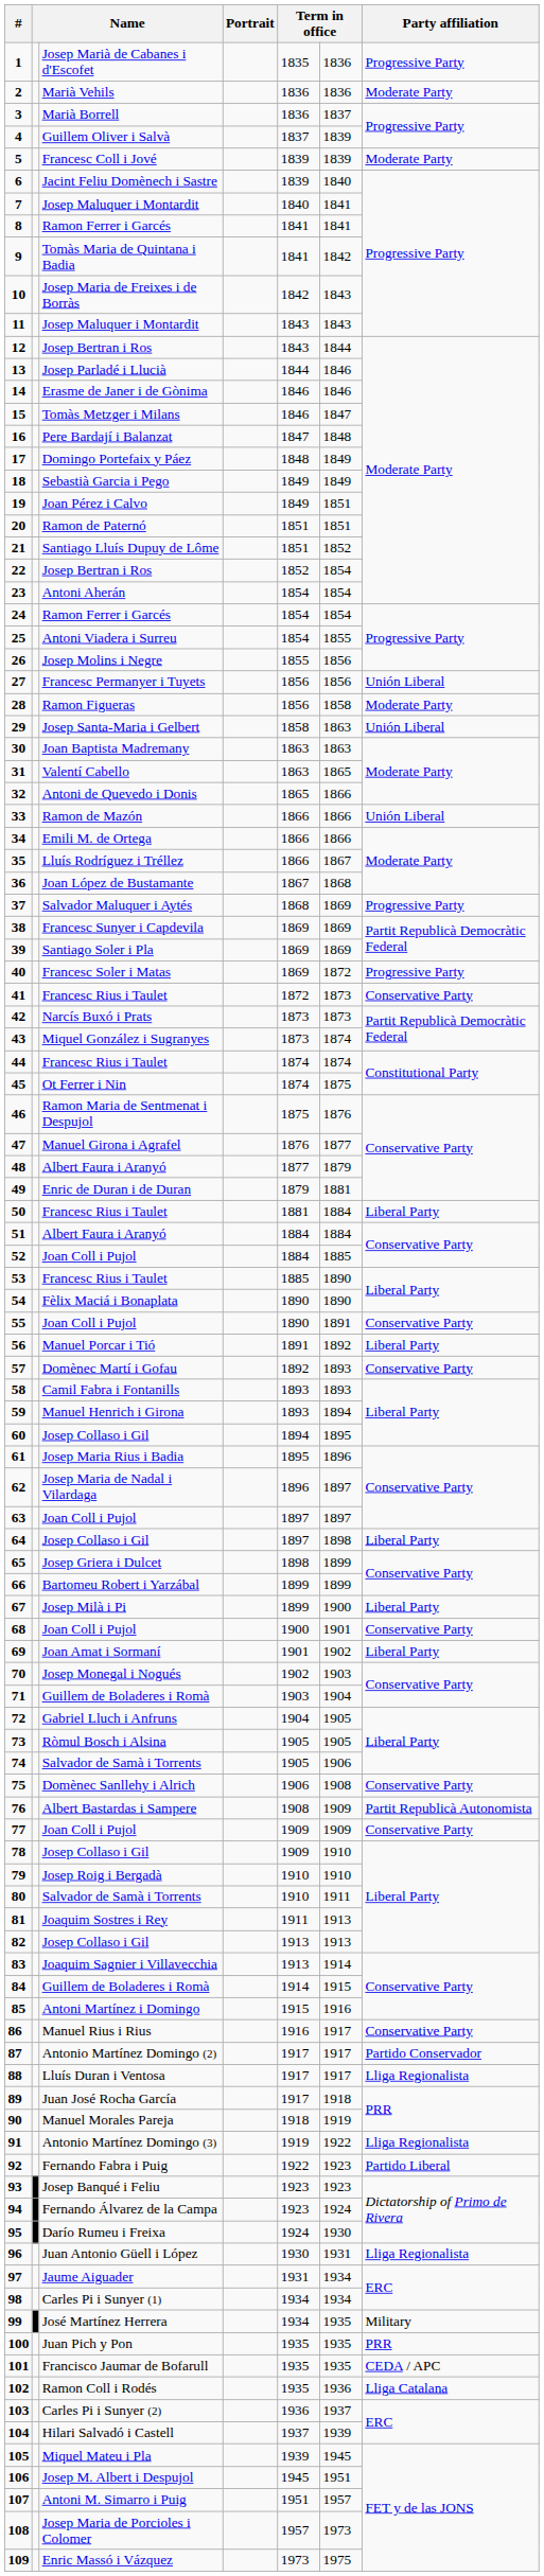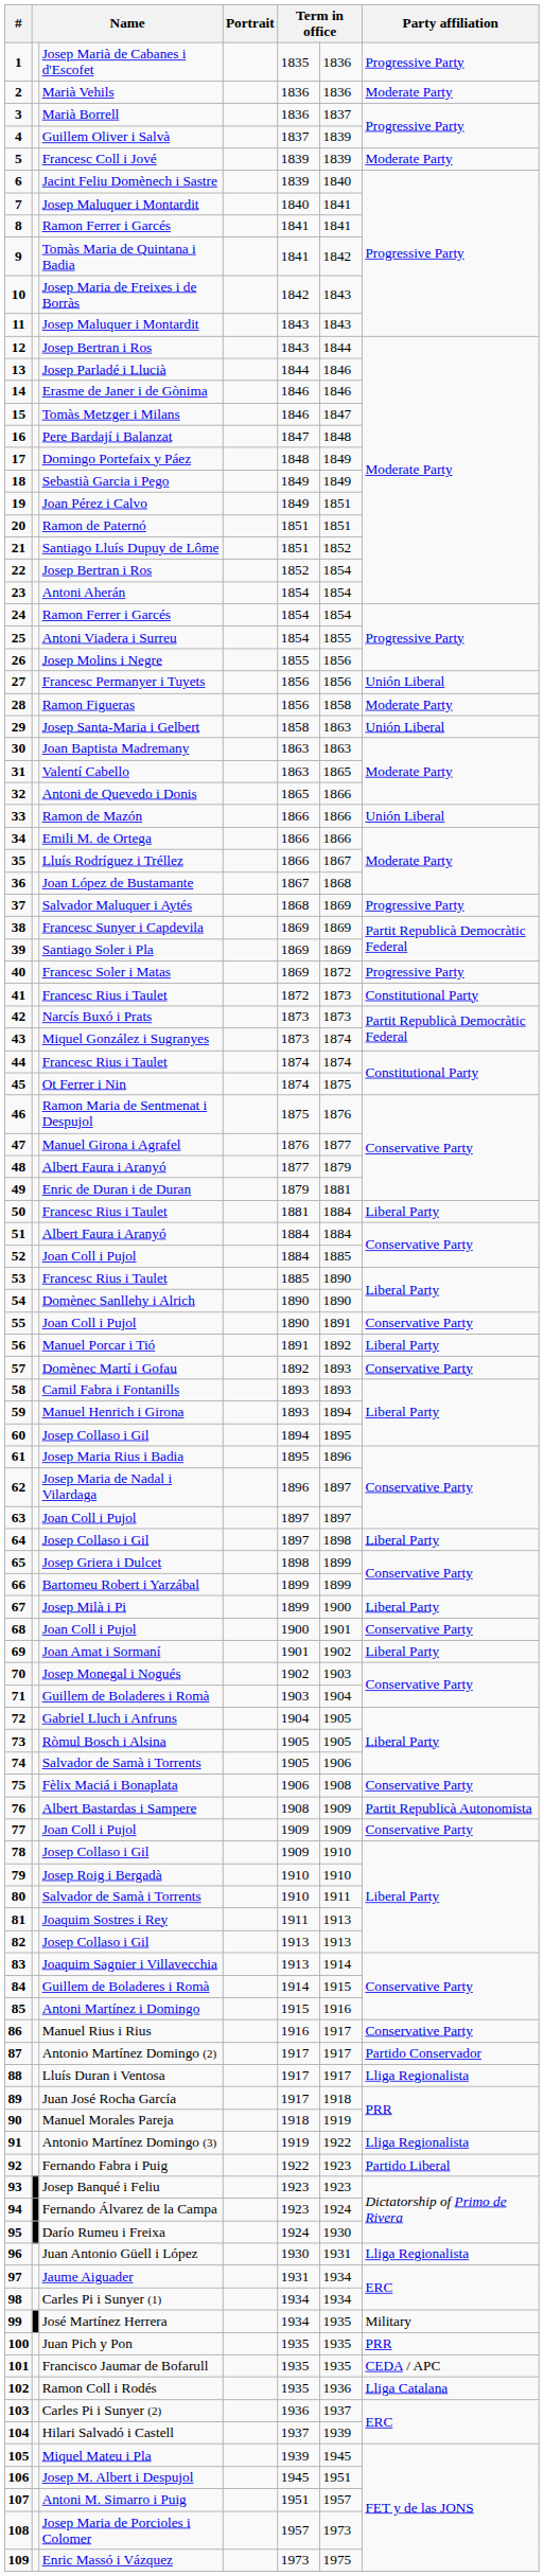41 | Party affiliation: Conservative Party -> Constitutional Party
54 | column 3: Fèlix Maciá i Bonaplata -> Domènec Sanllehy i Alrich
75 | column 3: Domènec Sanllehy i Alrich -> Fèlix Maciá i Bonaplata
